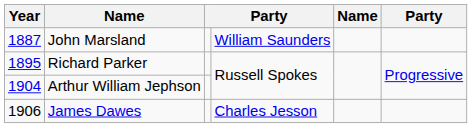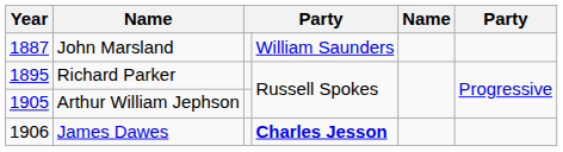Arthur William Jephson | Year: 1904 -> 1905
James Dawes | column 4: normal -> bold
